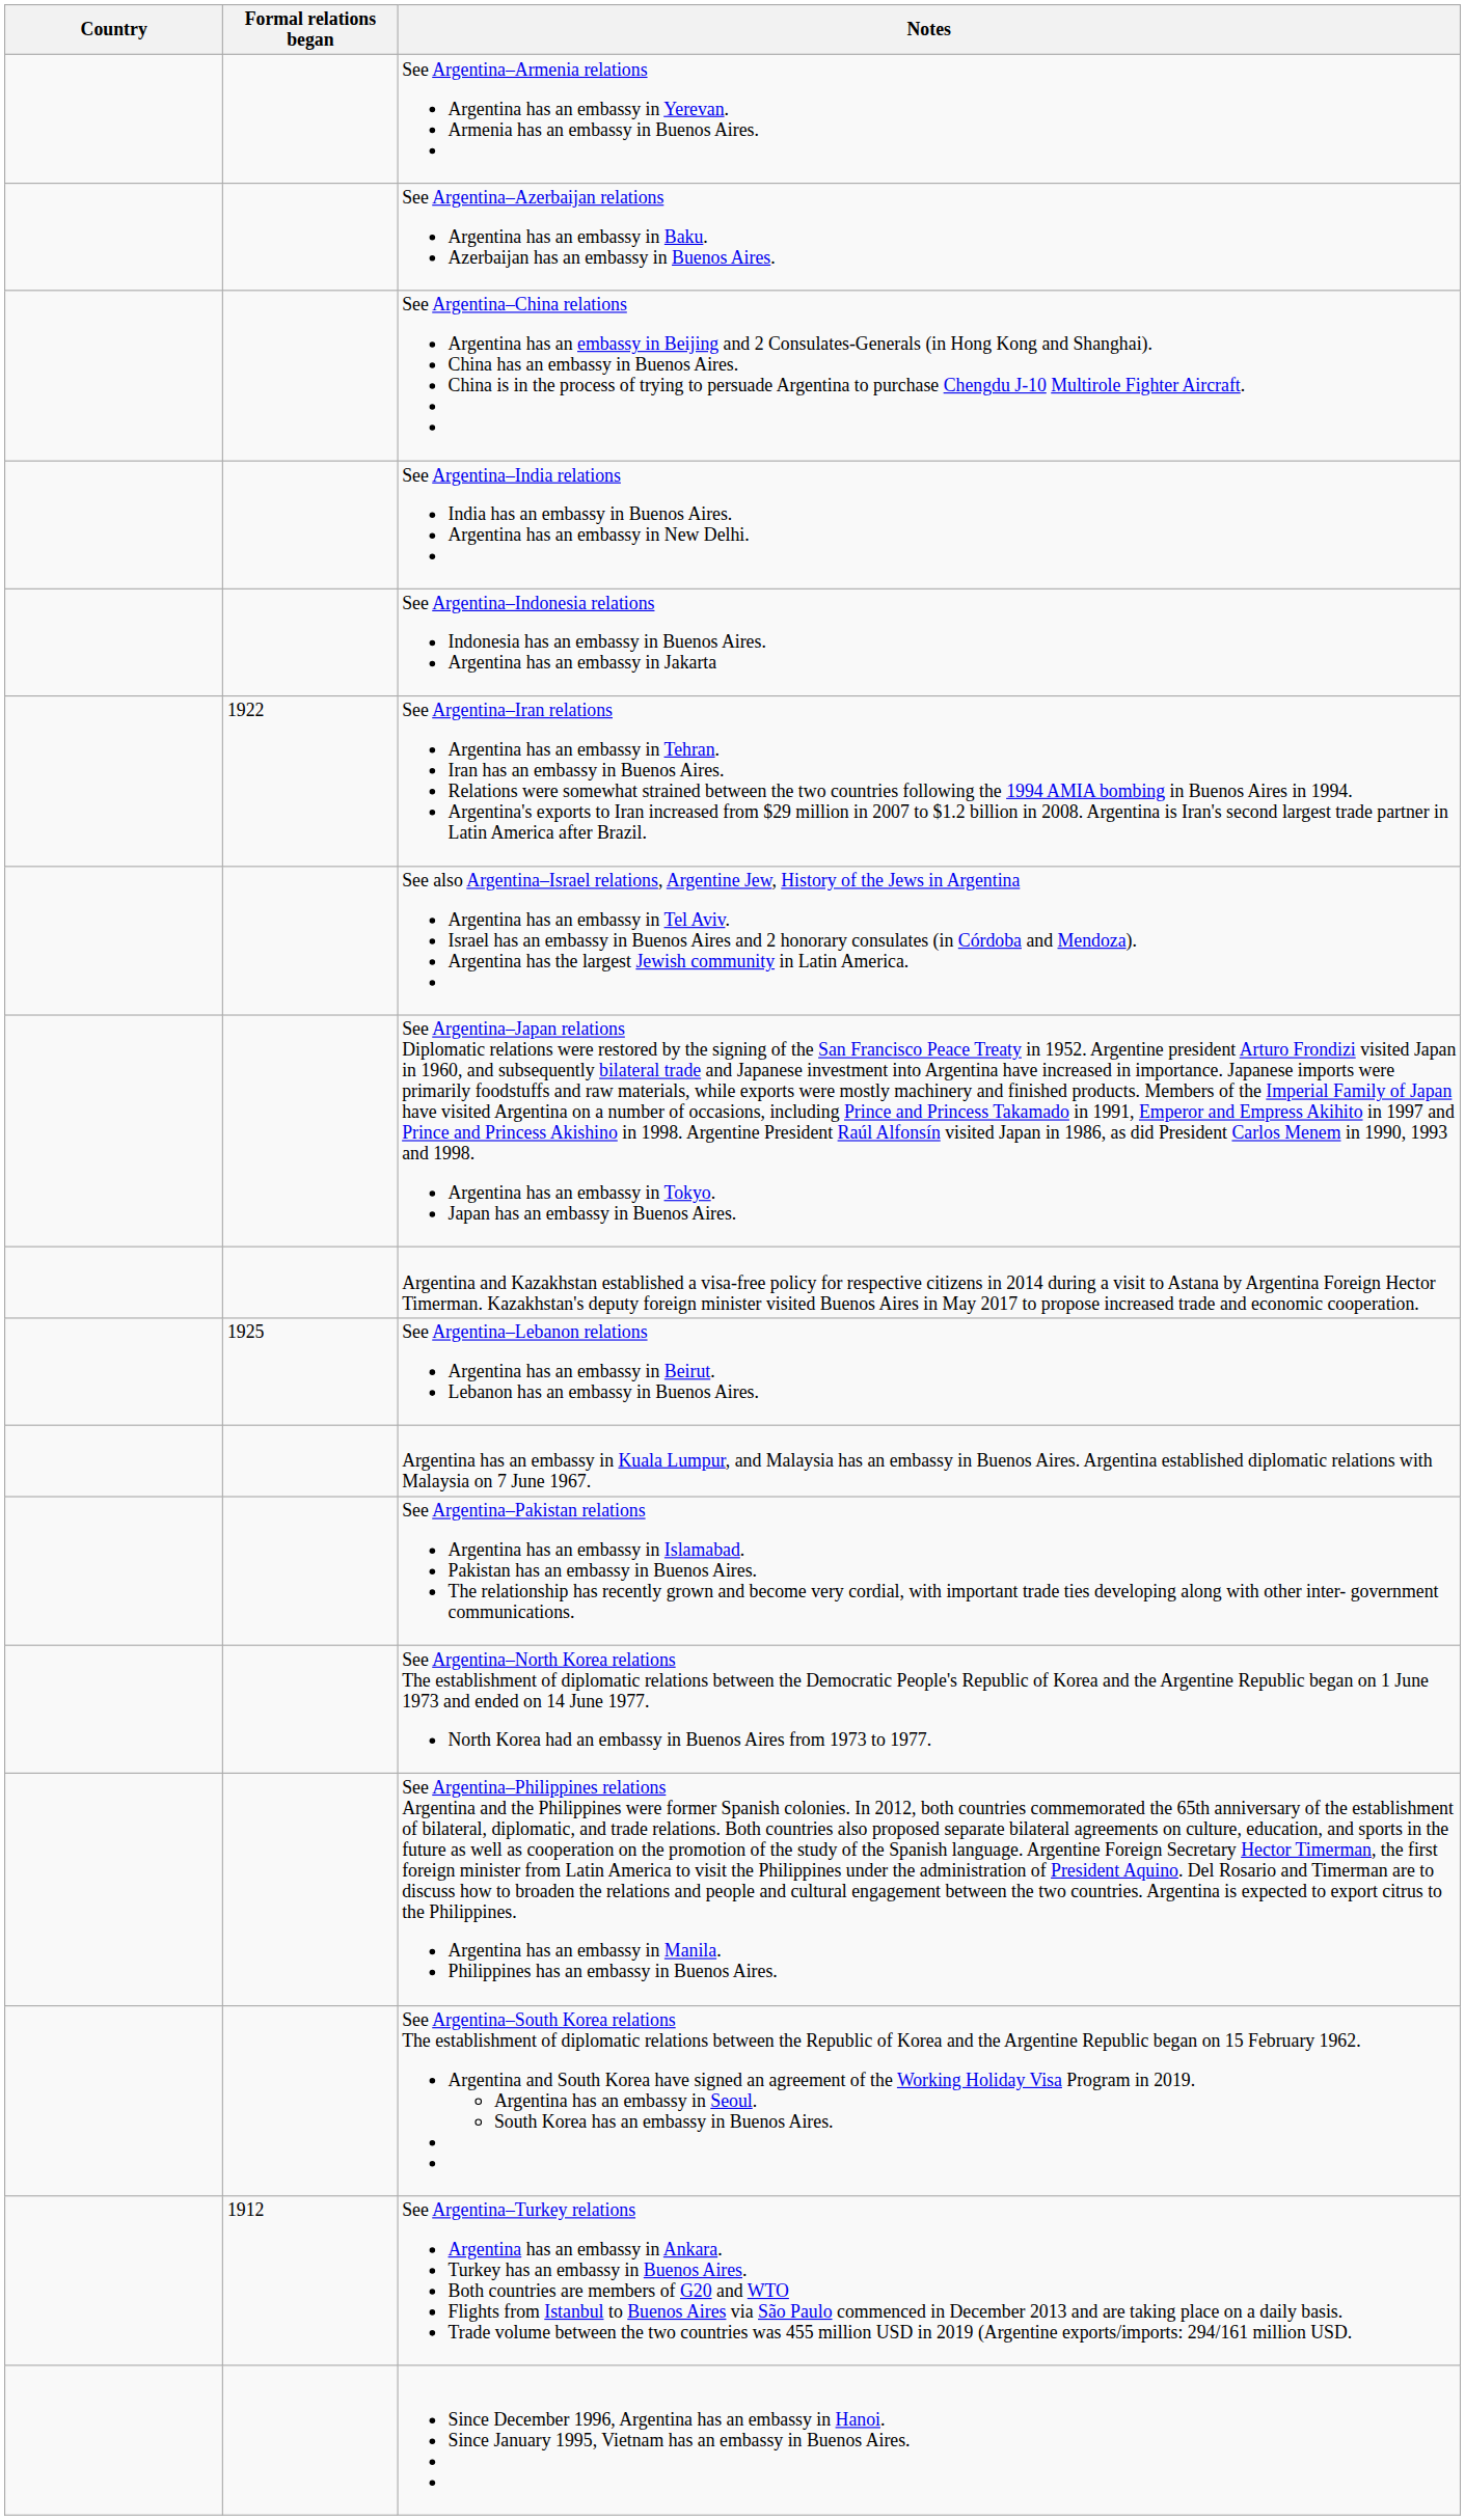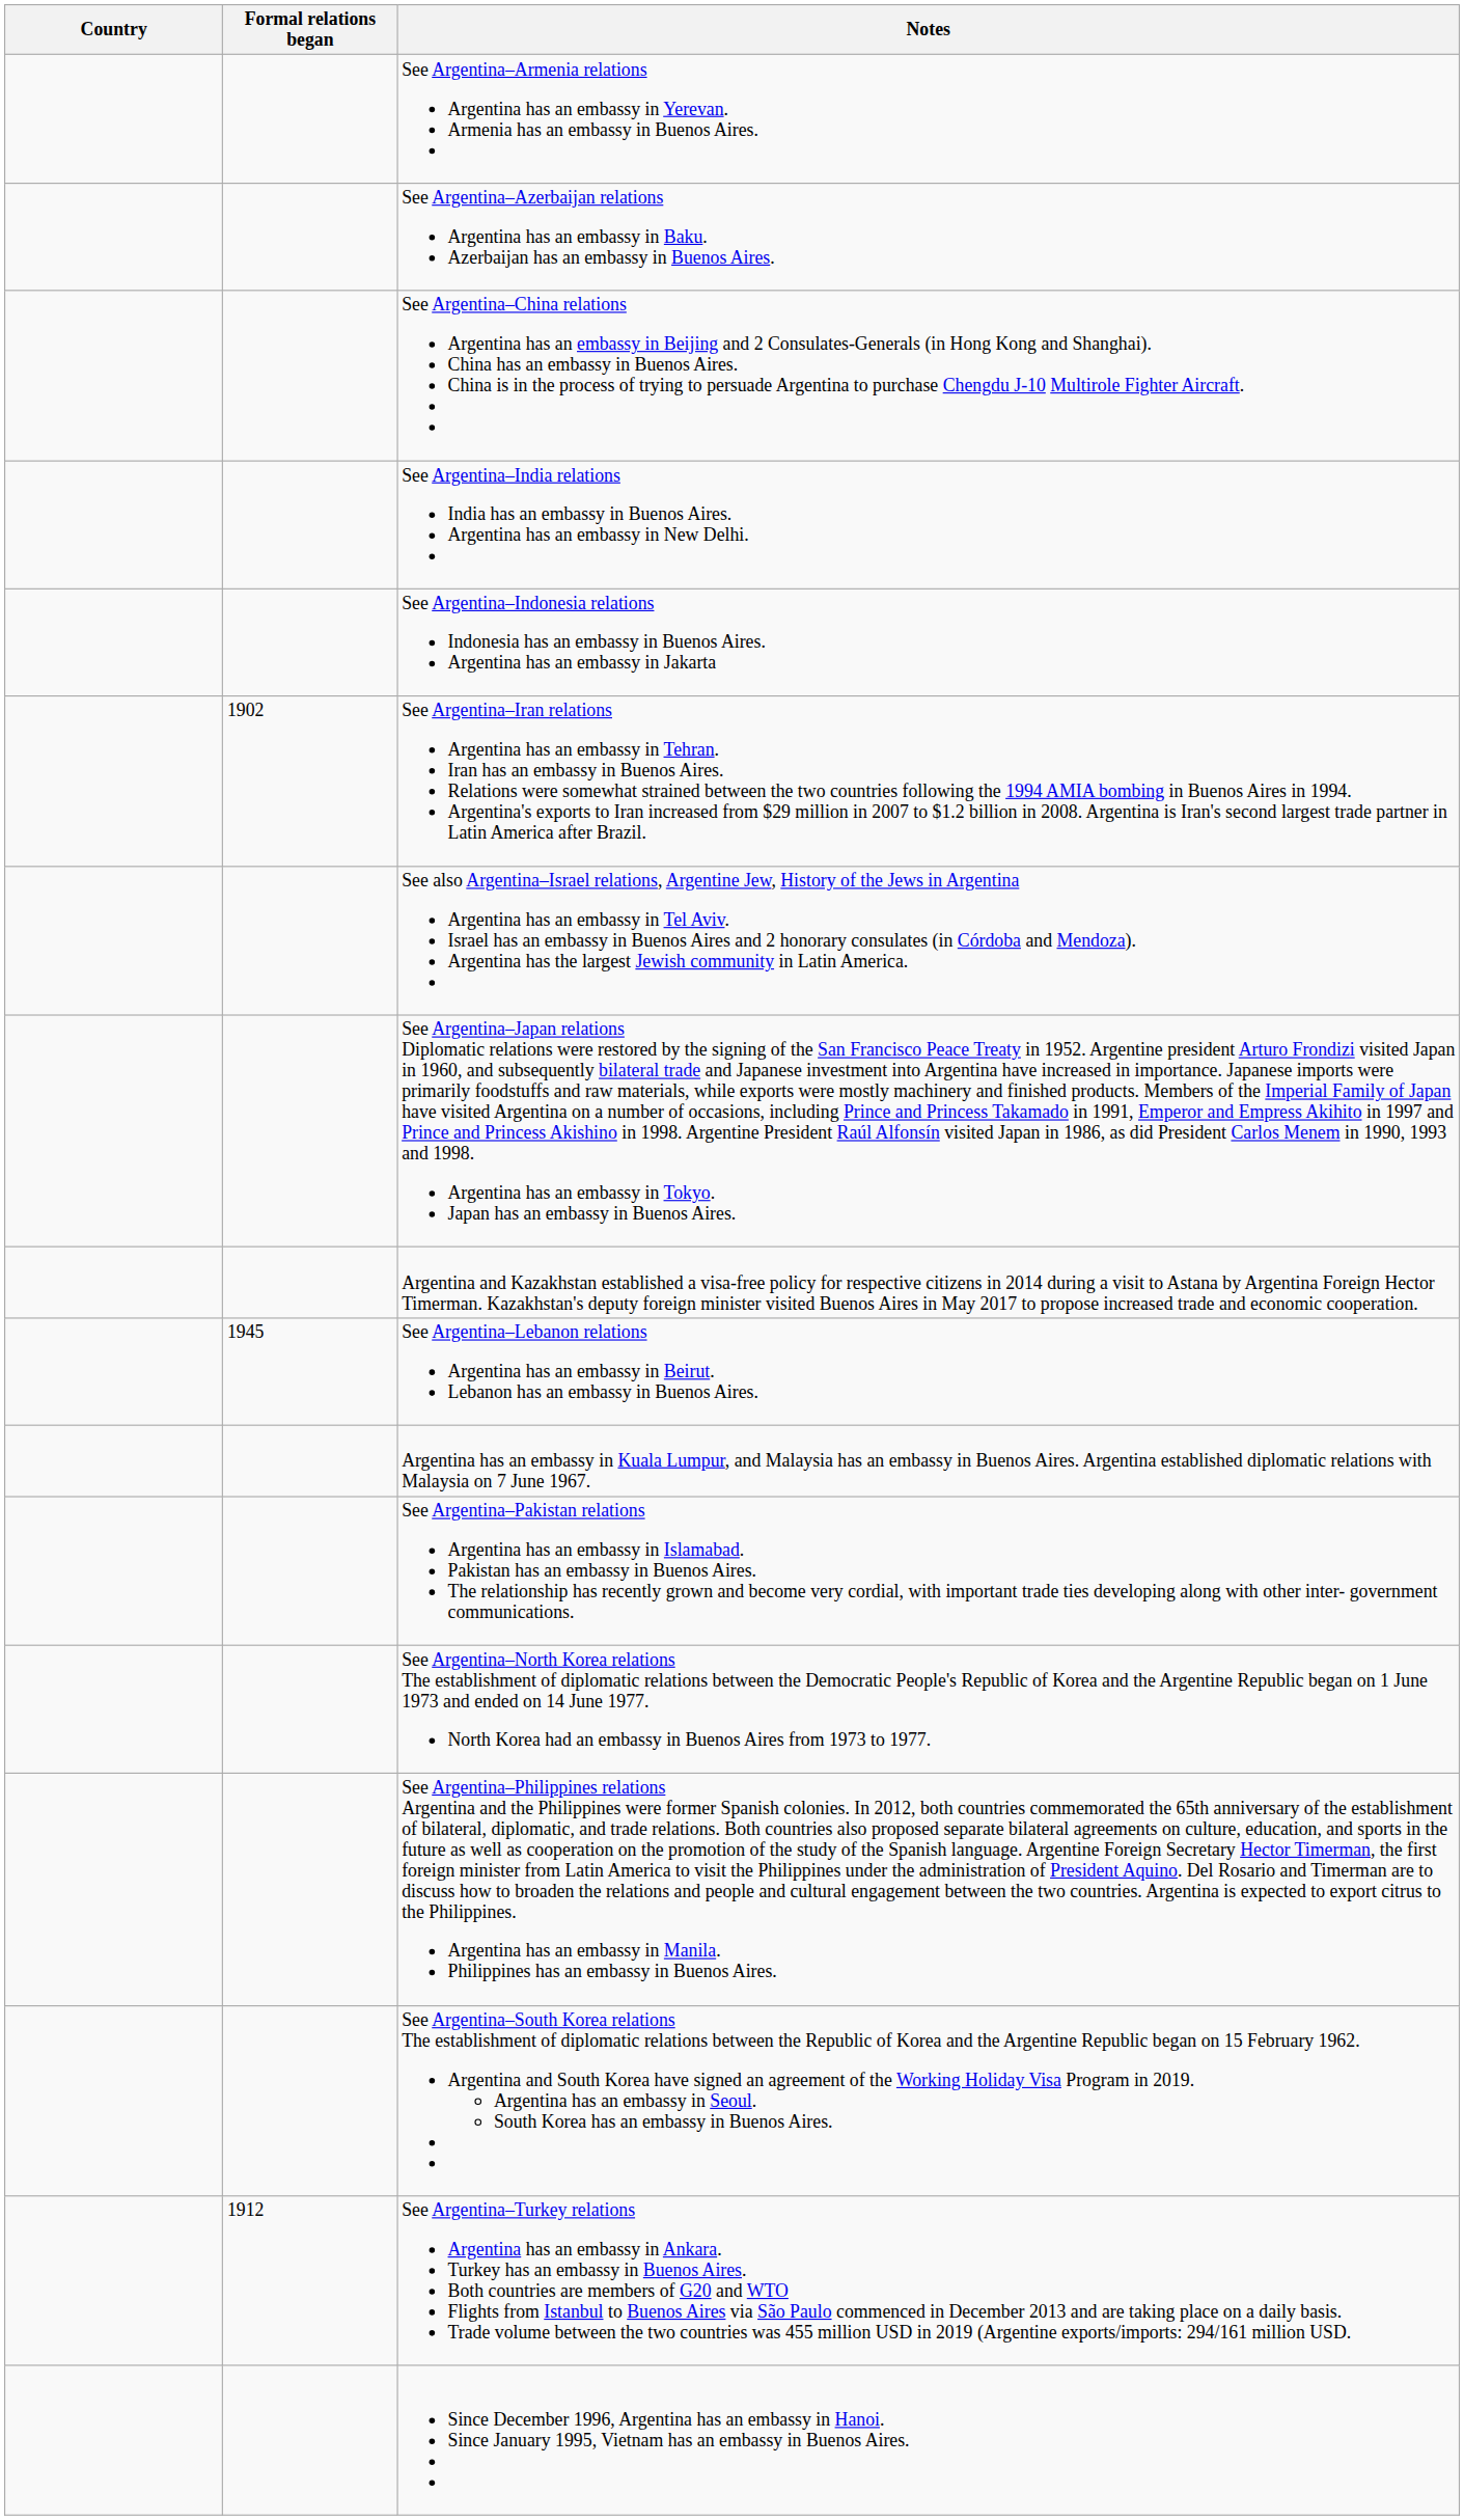row 7 | Formal relations began: 1922 -> 1902
row 11 | Formal relations began: 1925 -> 1945
